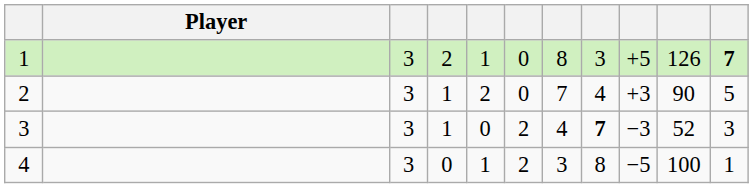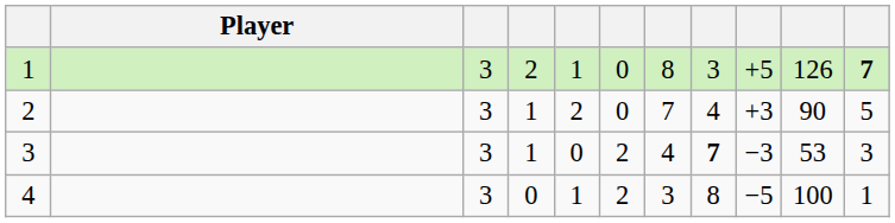row 4 | column 10: 52 -> 53
